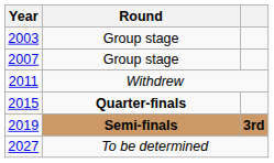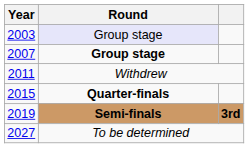2003 | Round: no background -> lavender background
2007 | Round: normal -> bold
